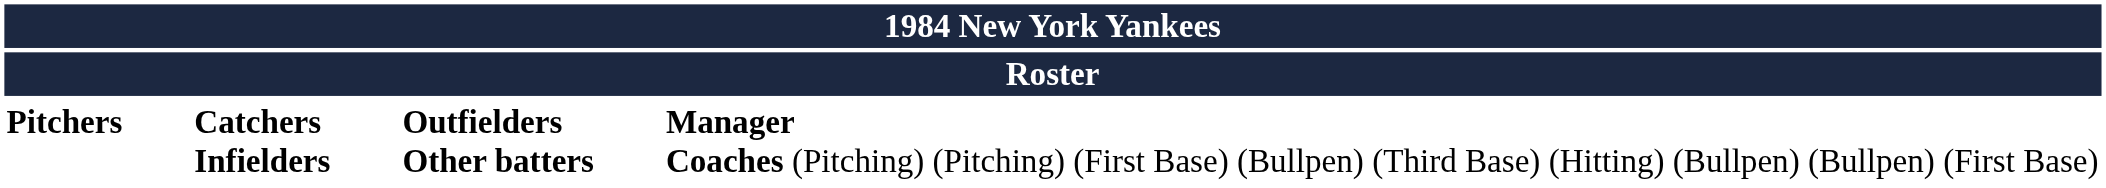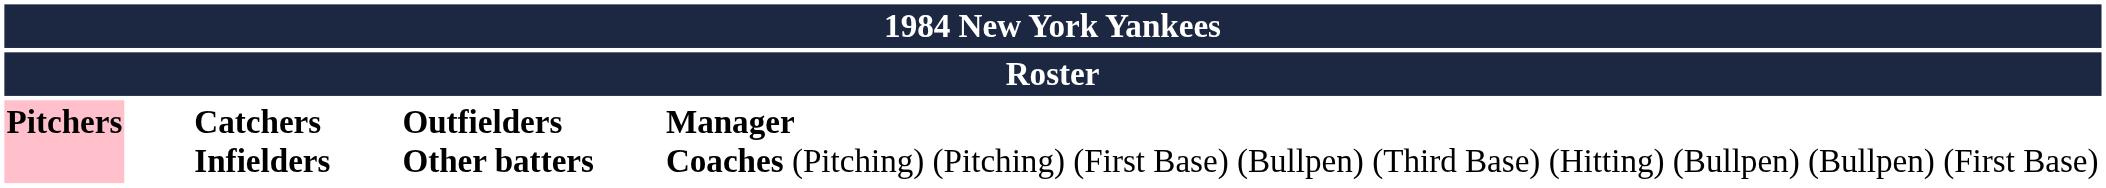Pitchers | column 1: no background -> pink background
